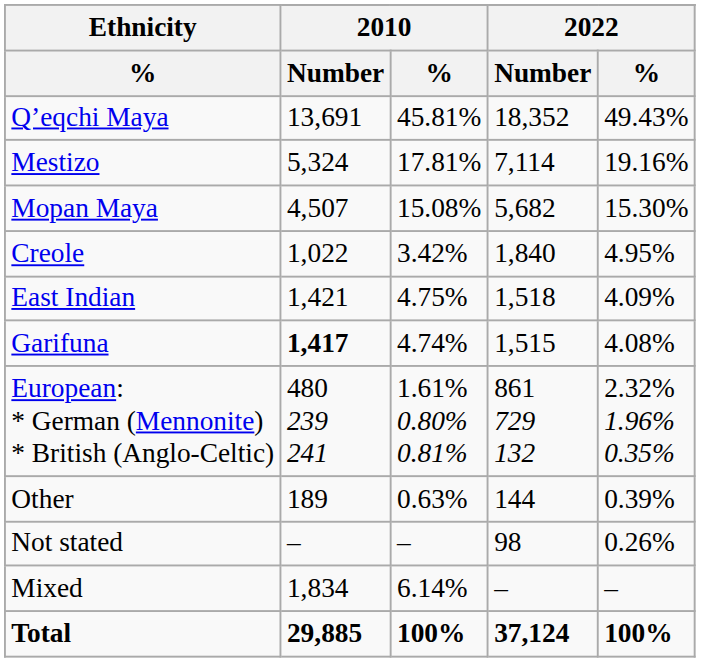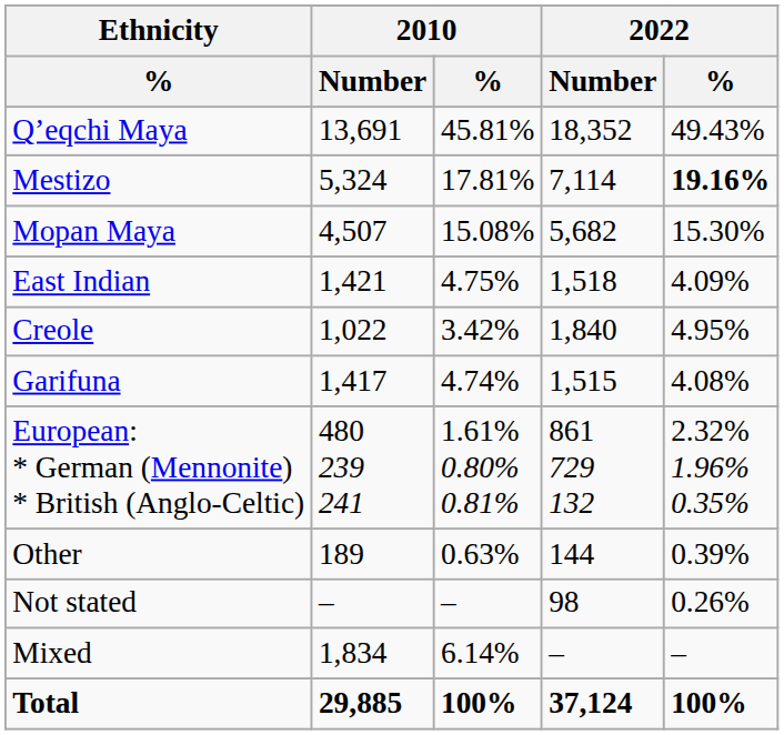Mestizo | 2022 / %: normal -> bold
rows swapped: Creole <-> East Indian
Garifuna | 2010 / Number: bold -> normal
